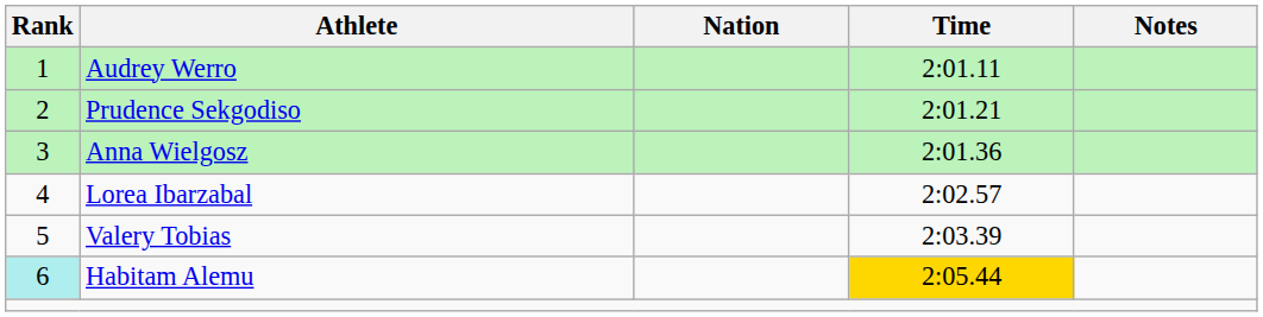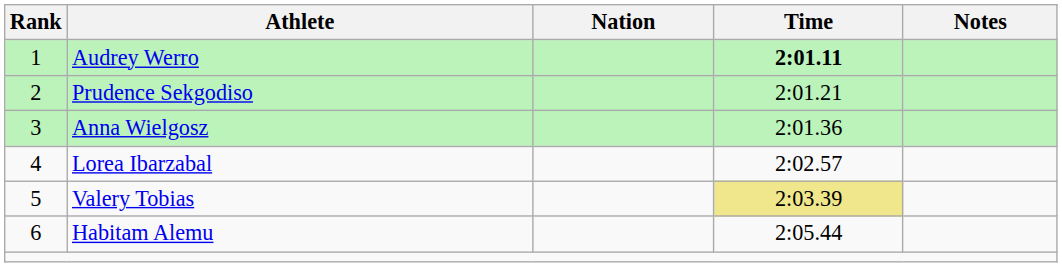Audrey Werro | Time: normal -> bold
Valery Tobias | Time: no background -> khaki background
Habitam Alemu | Rank: paleturquoise background -> no background
Habitam Alemu | Time: gold background -> no background
